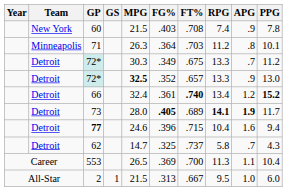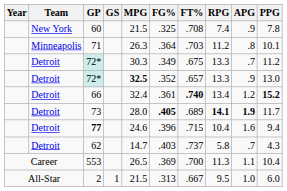60 | FG%: .403 -> .325
62 | FG%: .325 -> .403
